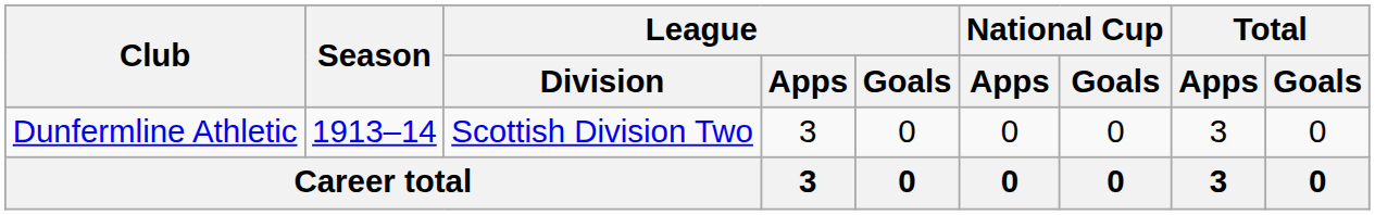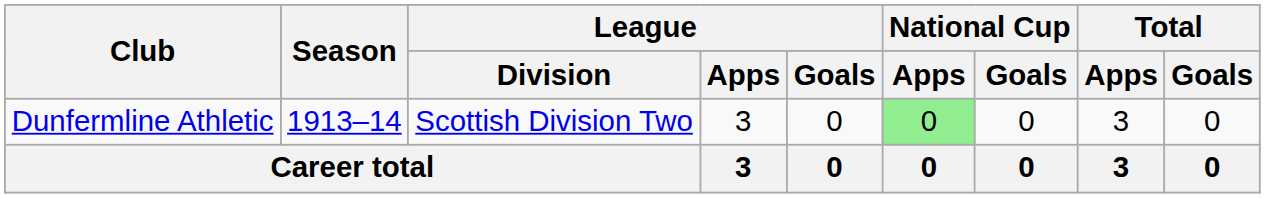Dunfermline Athletic | National Cup / Apps: no background -> lightgreen background
